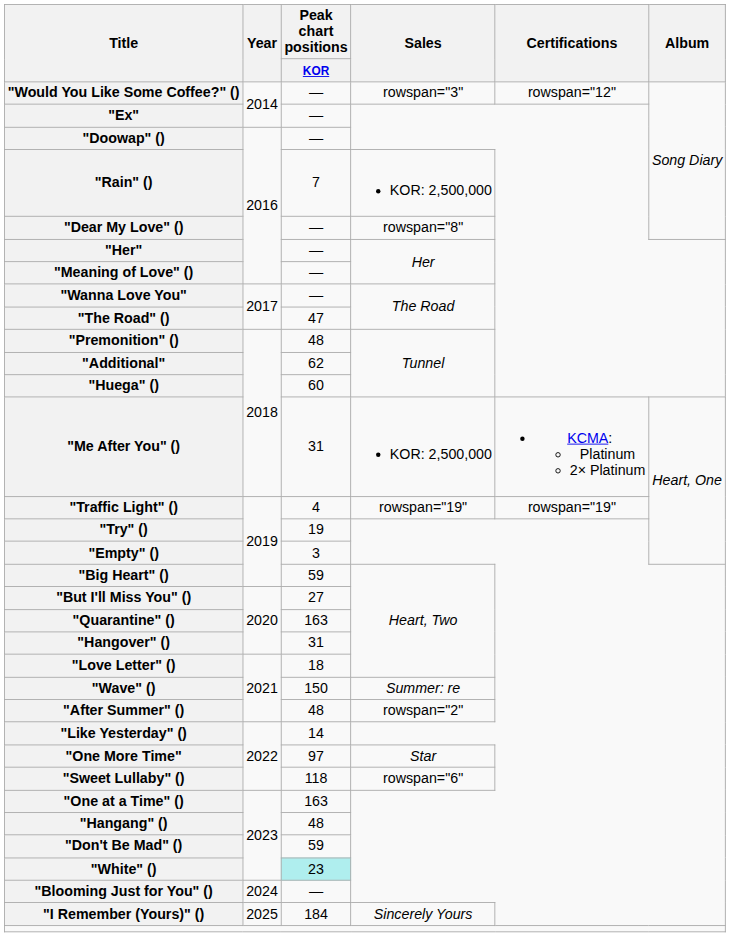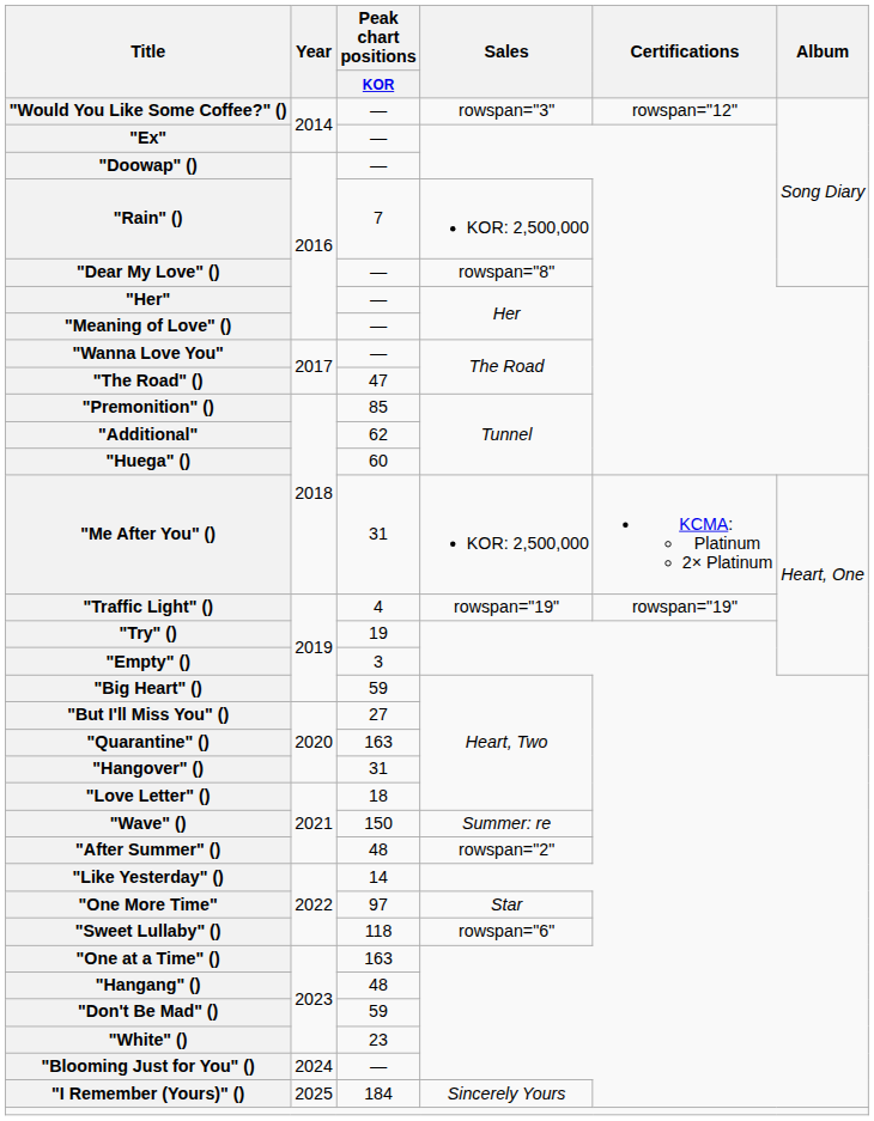"Premonition" () | Peak chart positions / KOR: 48 -> 85
"White" () | Peak chart positions / KOR: paleturquoise background -> no background
